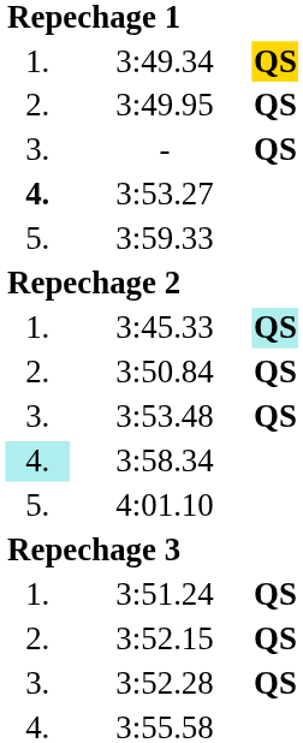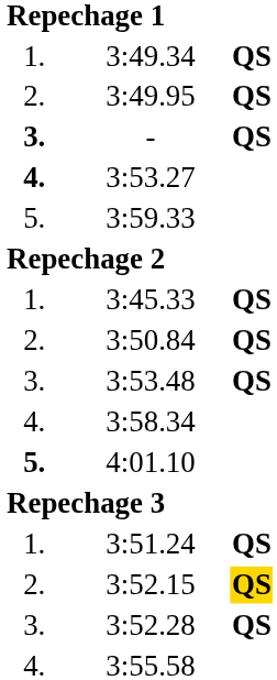3:49.34 | column 3: gold background -> no background
- | column 1: normal -> bold
3:45.33 | column 3: paleturquoise background -> no background
3:58.34 | column 1: paleturquoise background -> no background
4:01.10 | column 1: normal -> bold
3:52.15 | column 3: no background -> gold background
